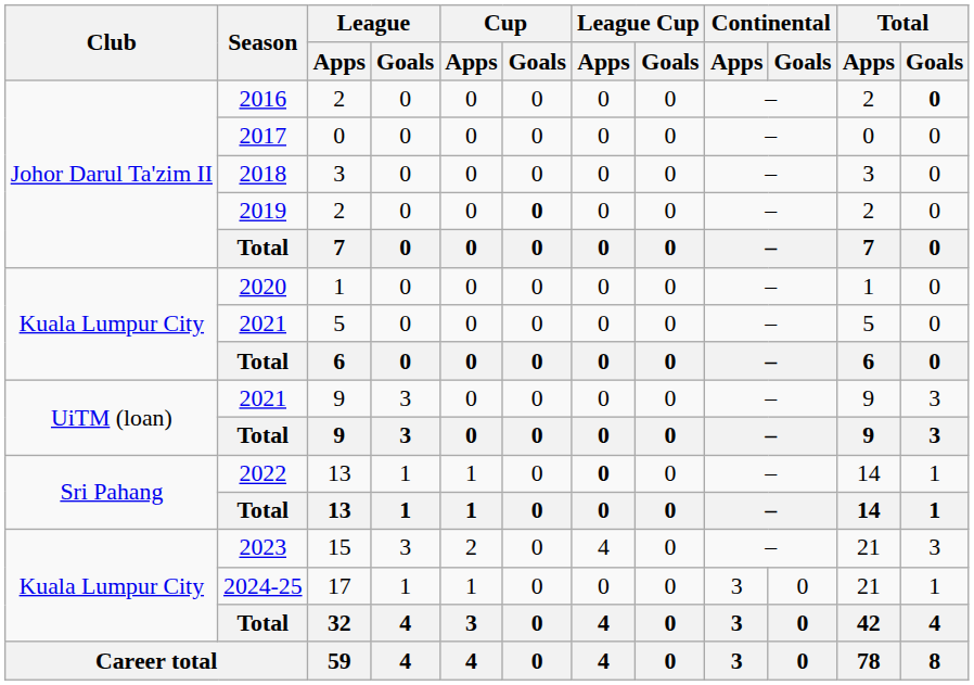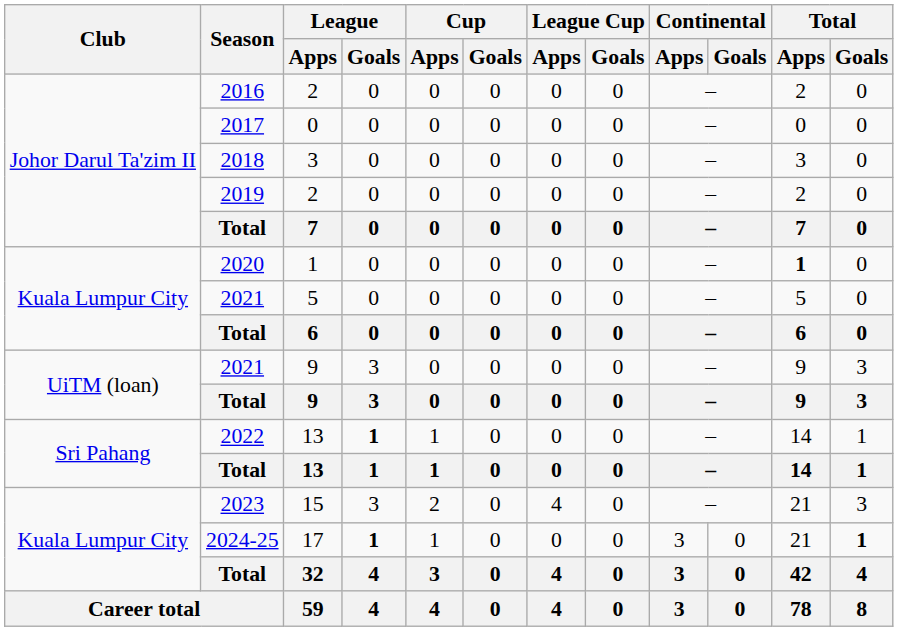2016 | Total / Goals: bold -> normal
2019 | Cup / Goals: bold -> normal
2020 | Total / Apps: normal -> bold
2022 | League / Goals: normal -> bold
2022 | League Cup / Apps: bold -> normal
2024-25 | League / Goals: normal -> bold
2024-25 | Total / Goals: normal -> bold
